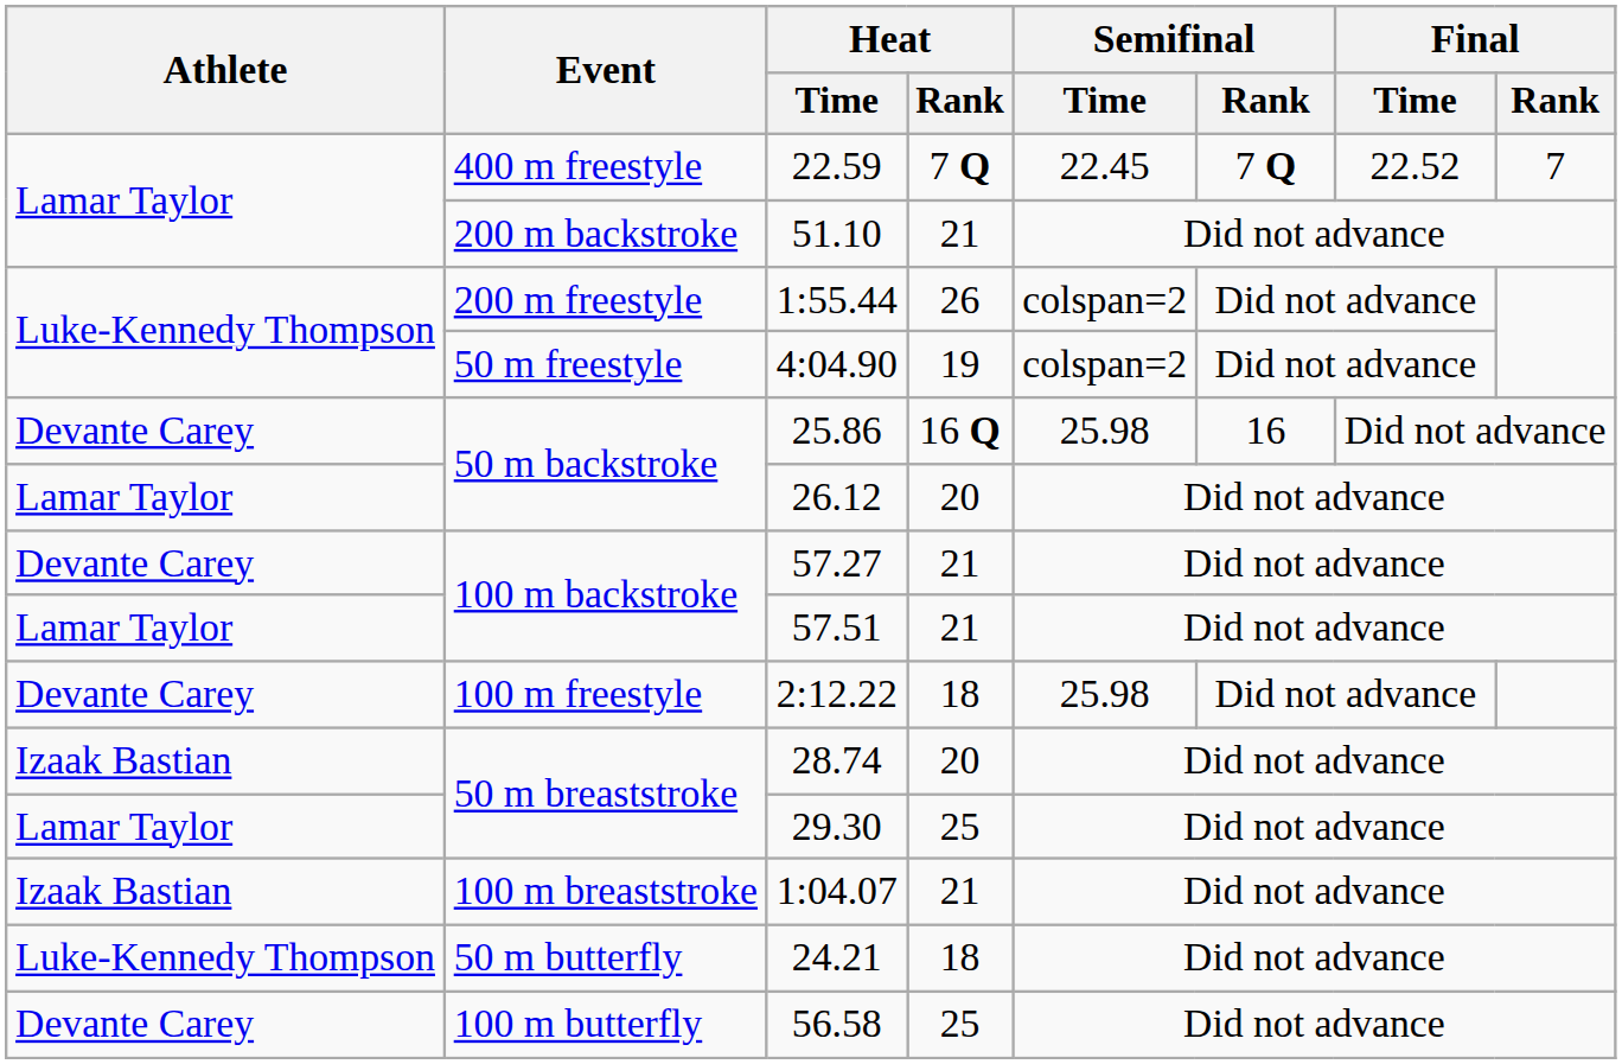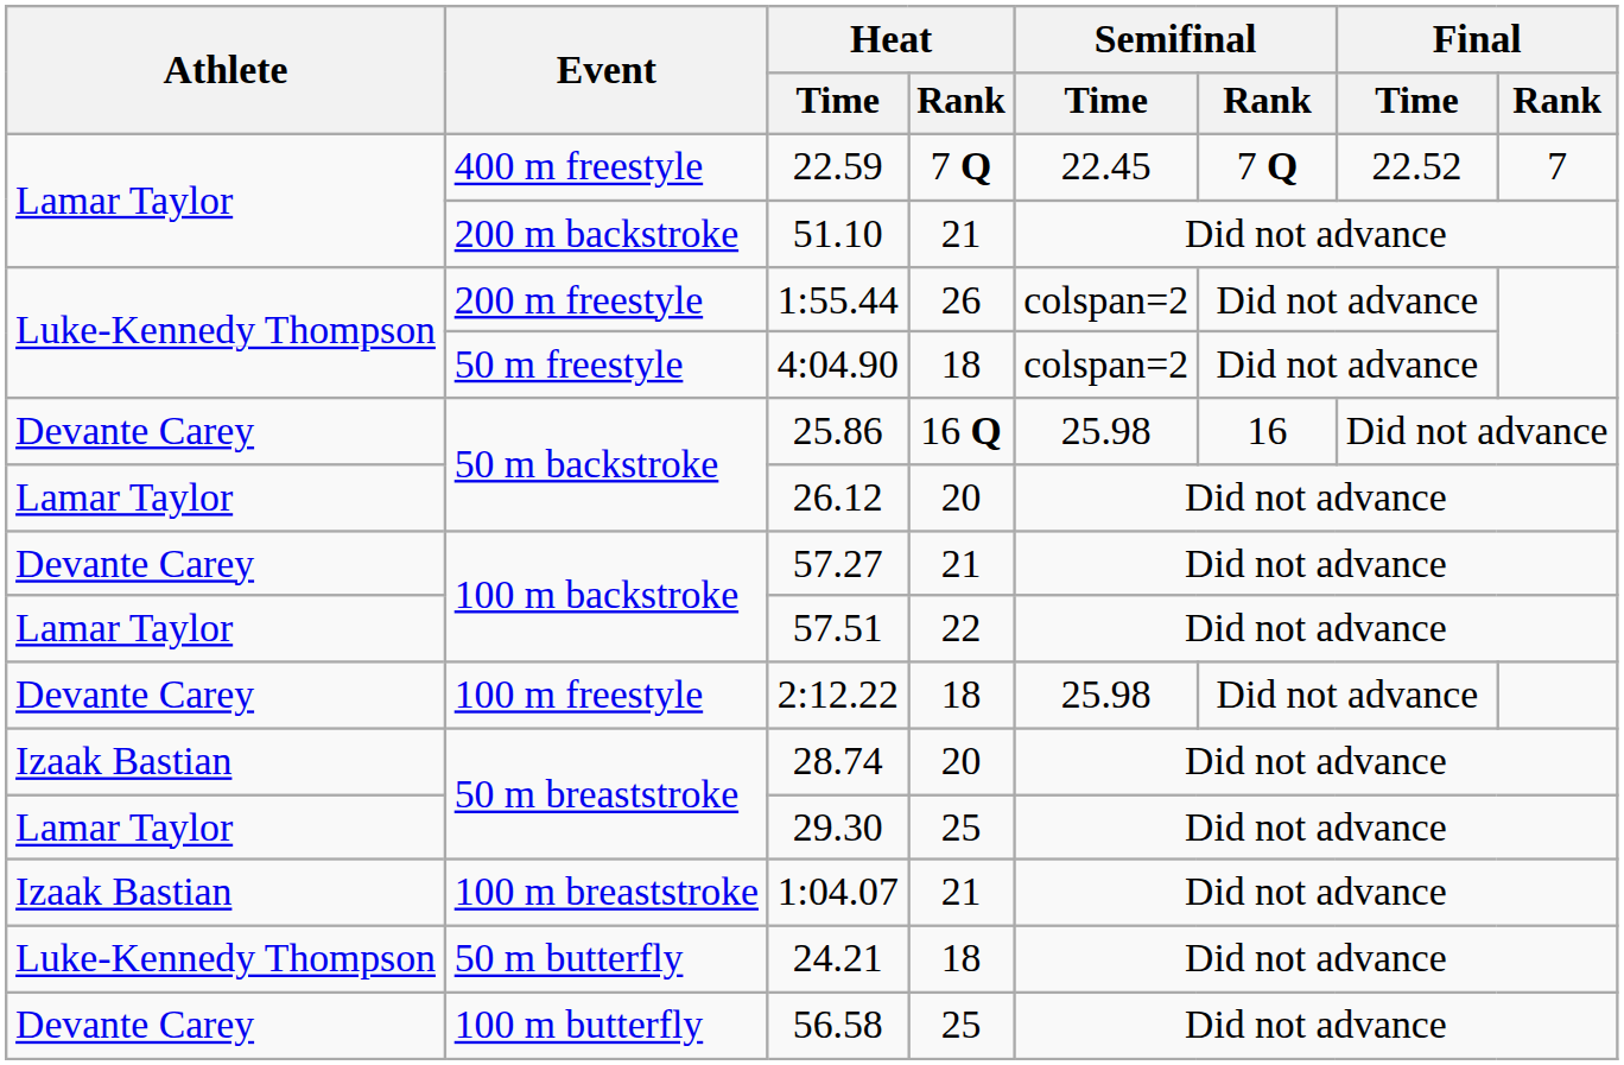4:04.90 | Heat / Rank: 19 -> 18
57.51 | Heat / Rank: 21 -> 22
